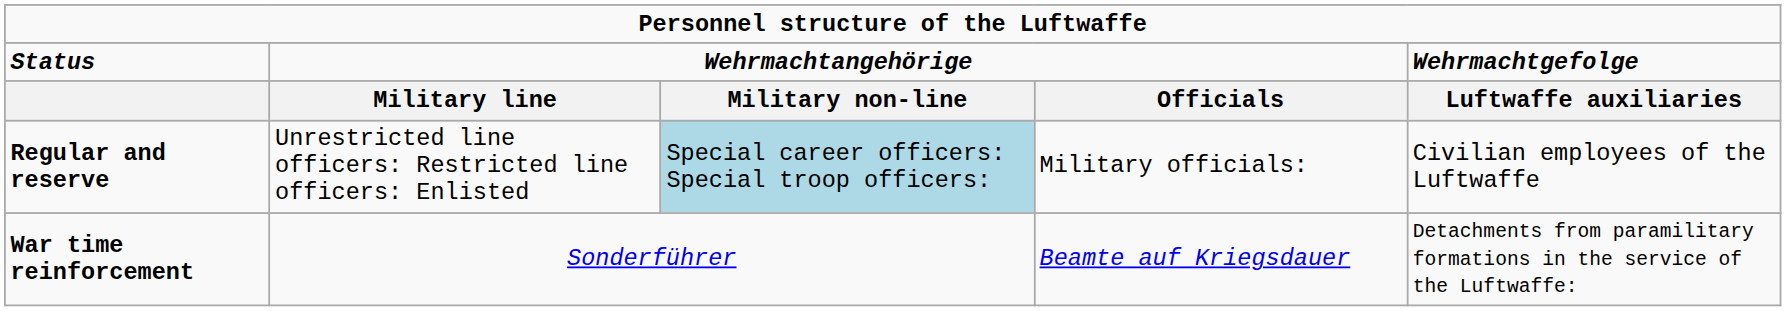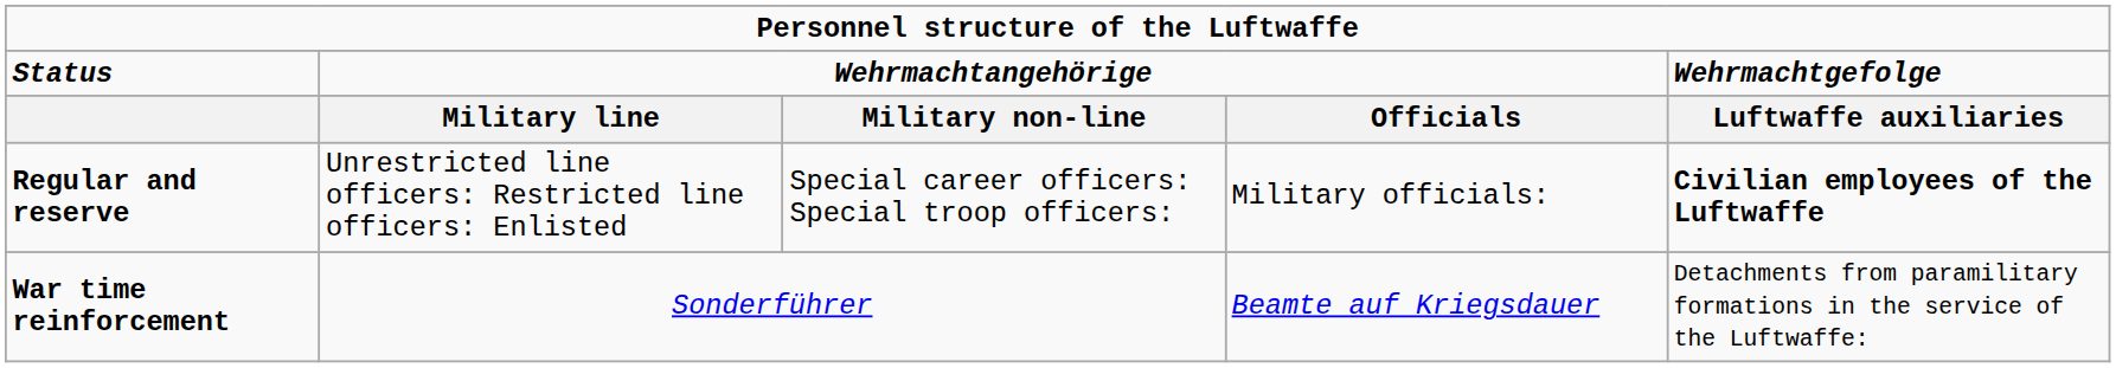Regular and reserve | column 3: lightblue background -> no background
Regular and reserve | column 5: normal -> bold
